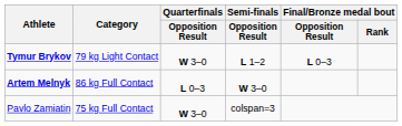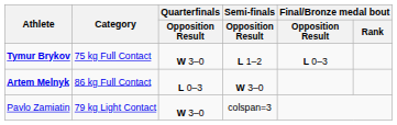Tymur Brykov | Category: 79 kg Light Contact -> 75 kg Full Contact
Pavlo Zamiatin | Category: 75 kg Full Contact -> 79 kg Light Contact
